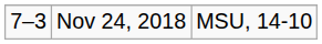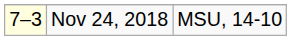Nov 24, 2018 | column 1: no background -> lightyellow background
